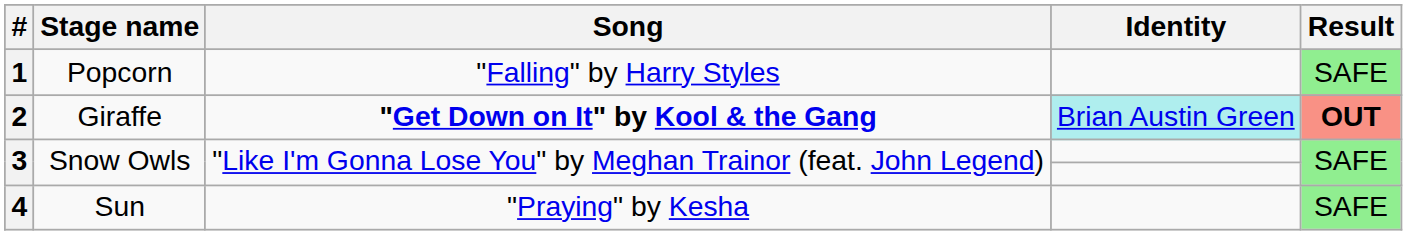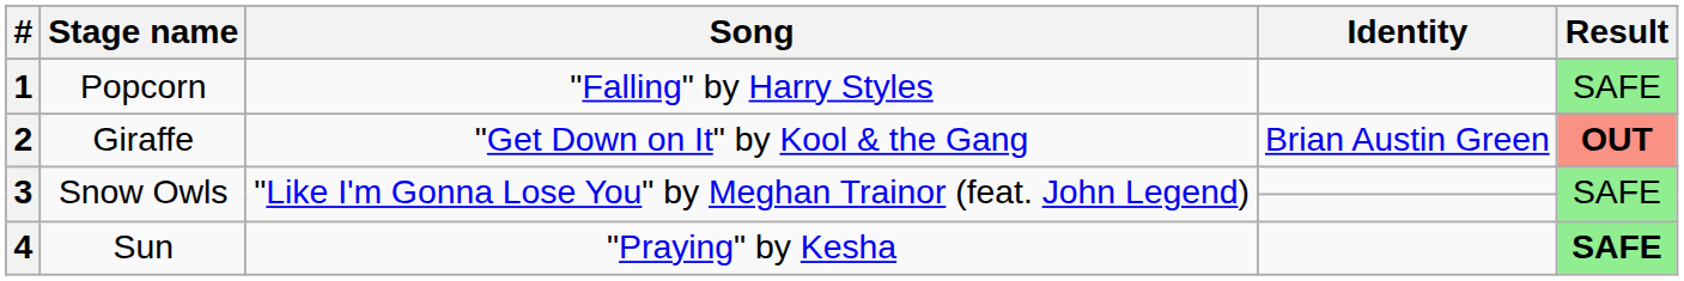2 | Song: bold -> normal
2 | Identity: paleturquoise background -> no background
4 | column 5: normal -> bold
